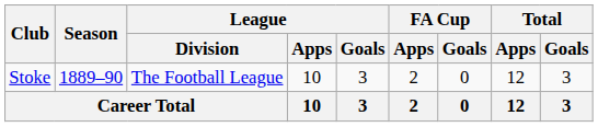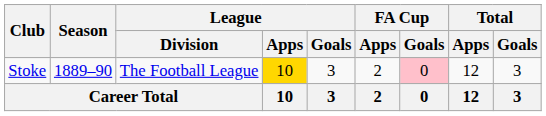Stoke | League / Apps: no background -> gold background
Stoke | FA Cup / Goals: no background -> pink background
